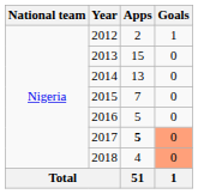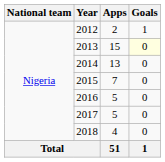2013 | Goals: no background -> lightyellow background
2017 | Apps: bold -> normal
2017 | Goals: lightsalmon background -> no background
2018 | Goals: lightsalmon background -> no background
